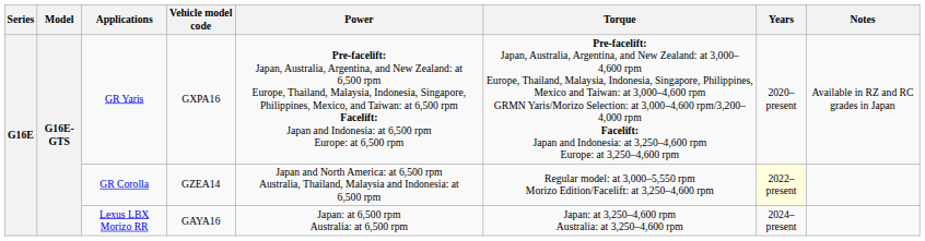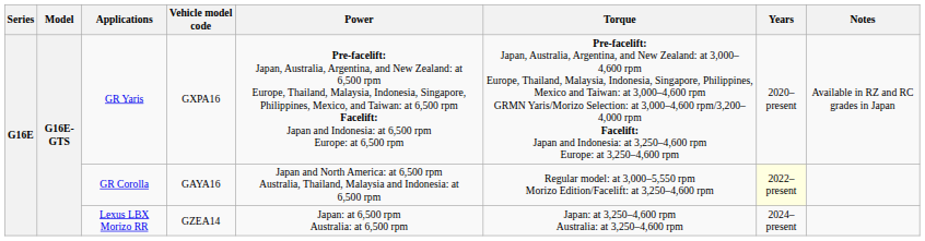GR Corolla | Vehicle model code: GZEA14 -> GAYA16
Lexus LBX Morizo RR | Vehicle model code: GAYA16 -> GZEA14
